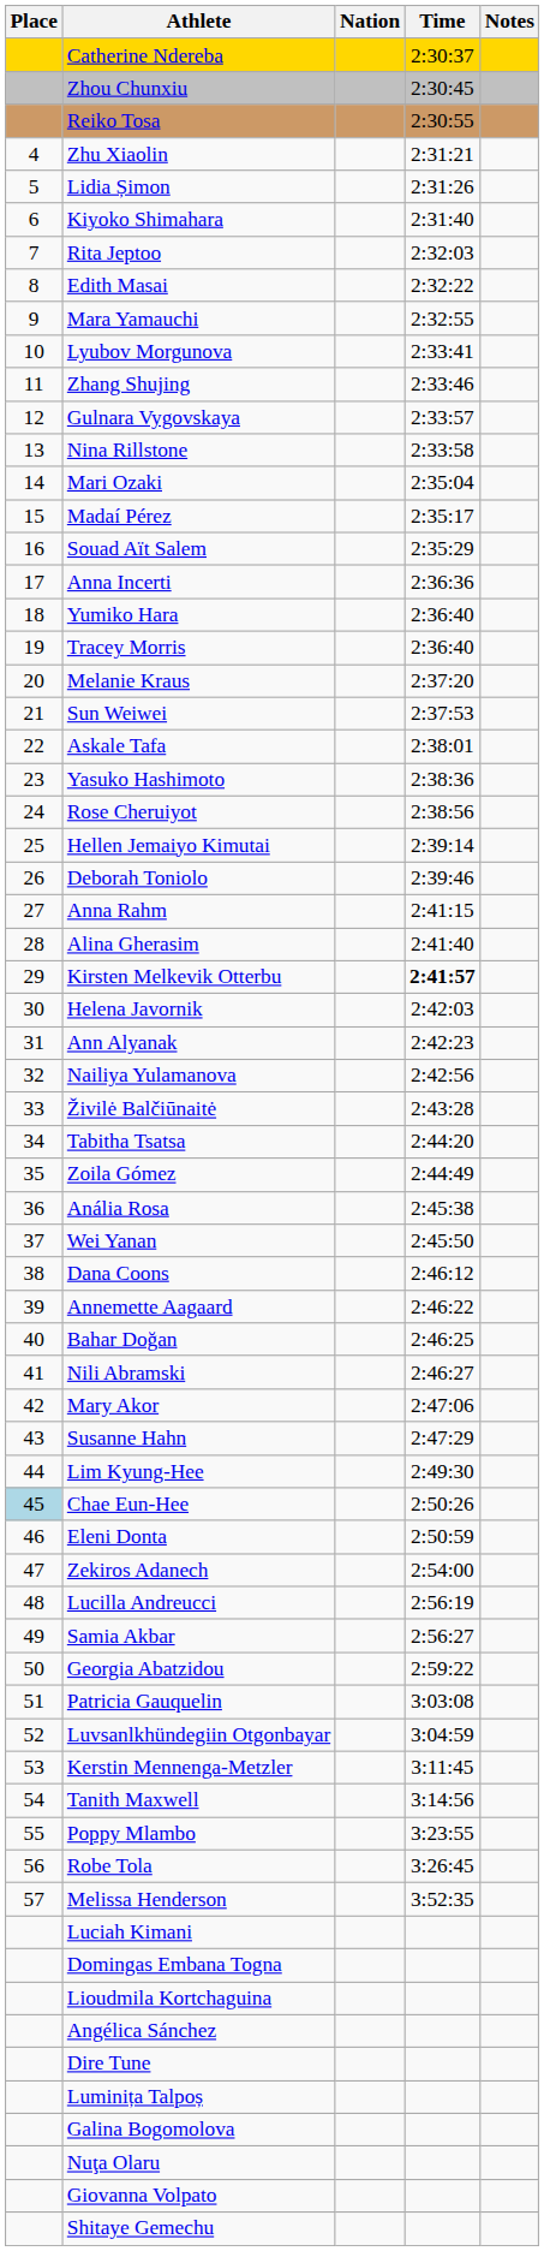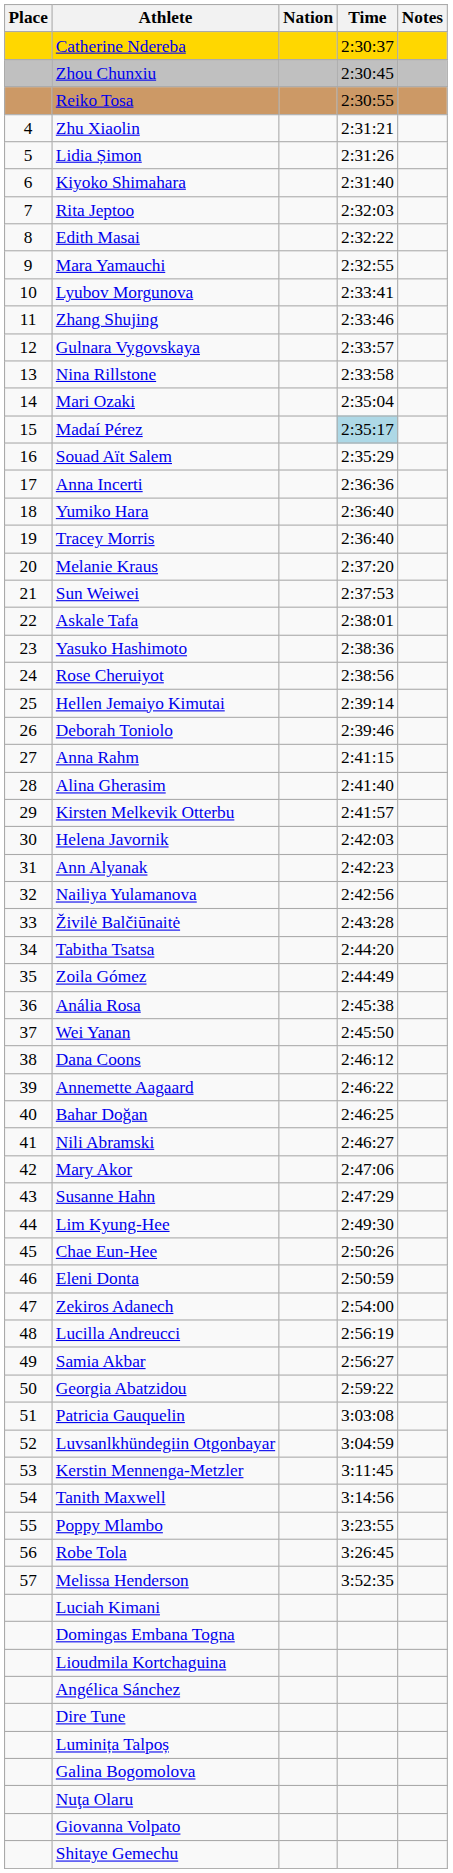Madaí Pérez | Time: no background -> lightblue background
Kirsten Melkevik Otterbu | Time: bold -> normal
Chae Eun-Hee | Place: lightblue background -> no background
